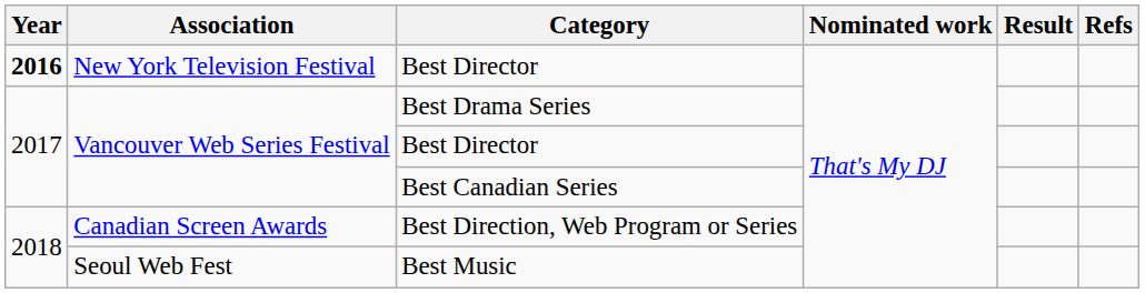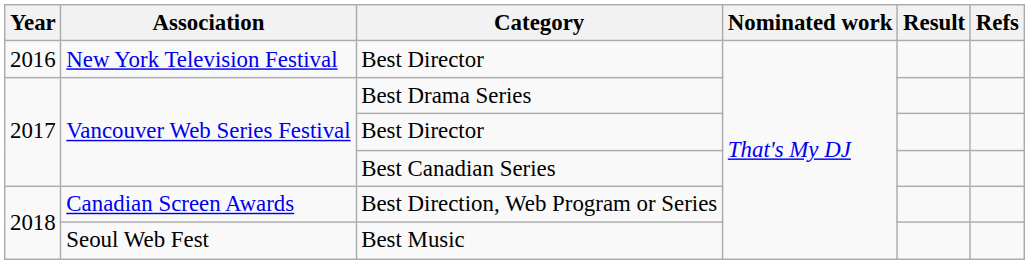New York Television Festival / Best Director | Year: bold -> normal
